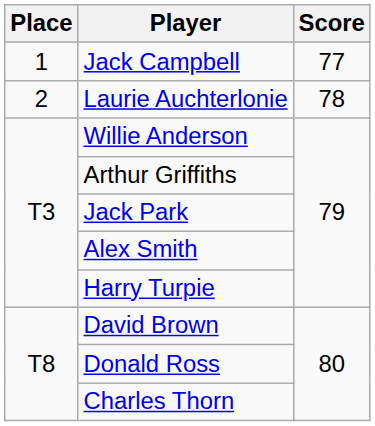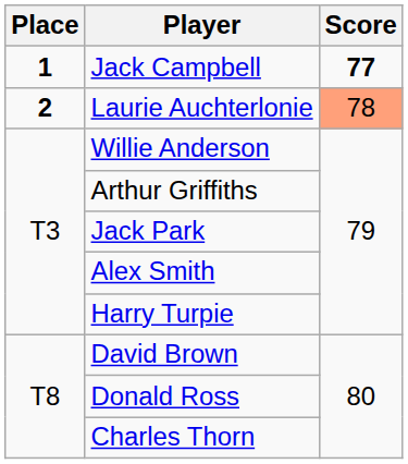Jack Campbell | Place: normal -> bold
Jack Campbell | Score: normal -> bold
Laurie Auchterlonie | Place: normal -> bold
Laurie Auchterlonie | Score: no background -> lightsalmon background
